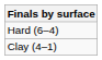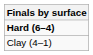row 2 | column 1: normal -> bold
